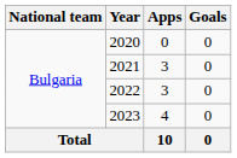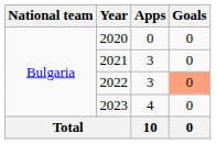2022 | Goals: no background -> lightsalmon background
